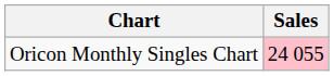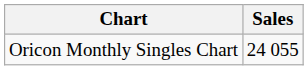Oricon Monthly Singles Chart | Sales: pink background -> no background
